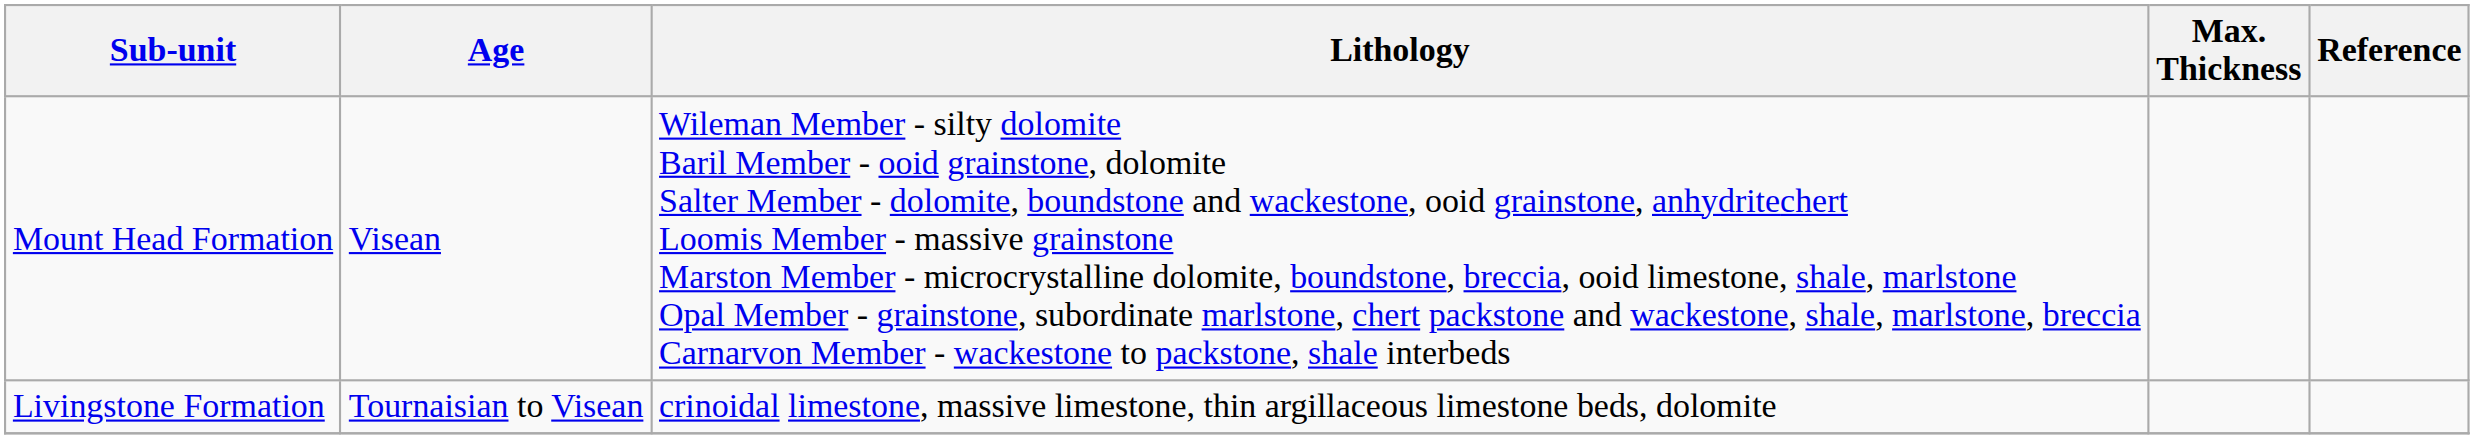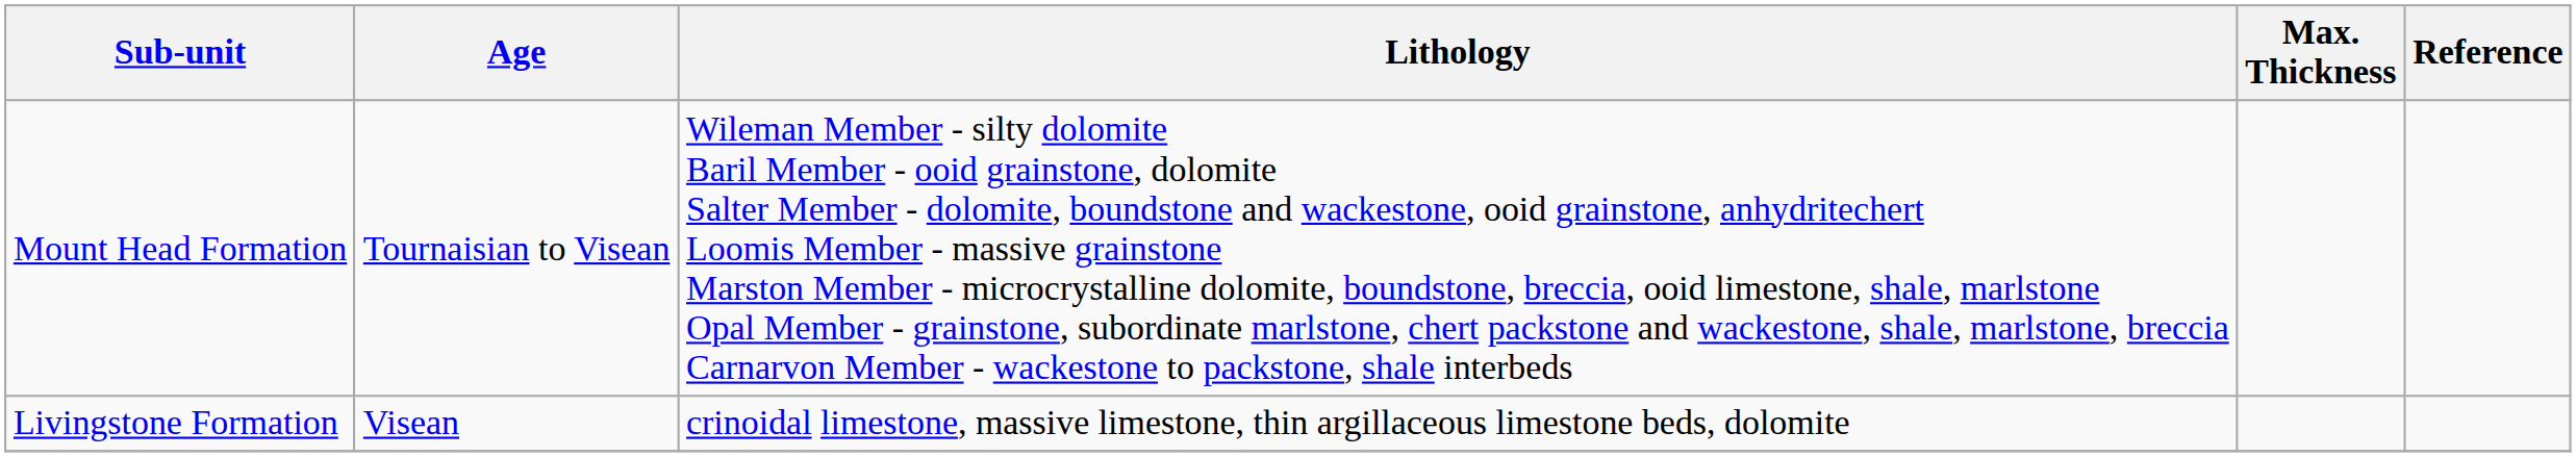Mount Head Formation | Age: Visean -> Tournaisian to Visean
Livingstone Formation | Age: Tournaisian to Visean -> Visean
